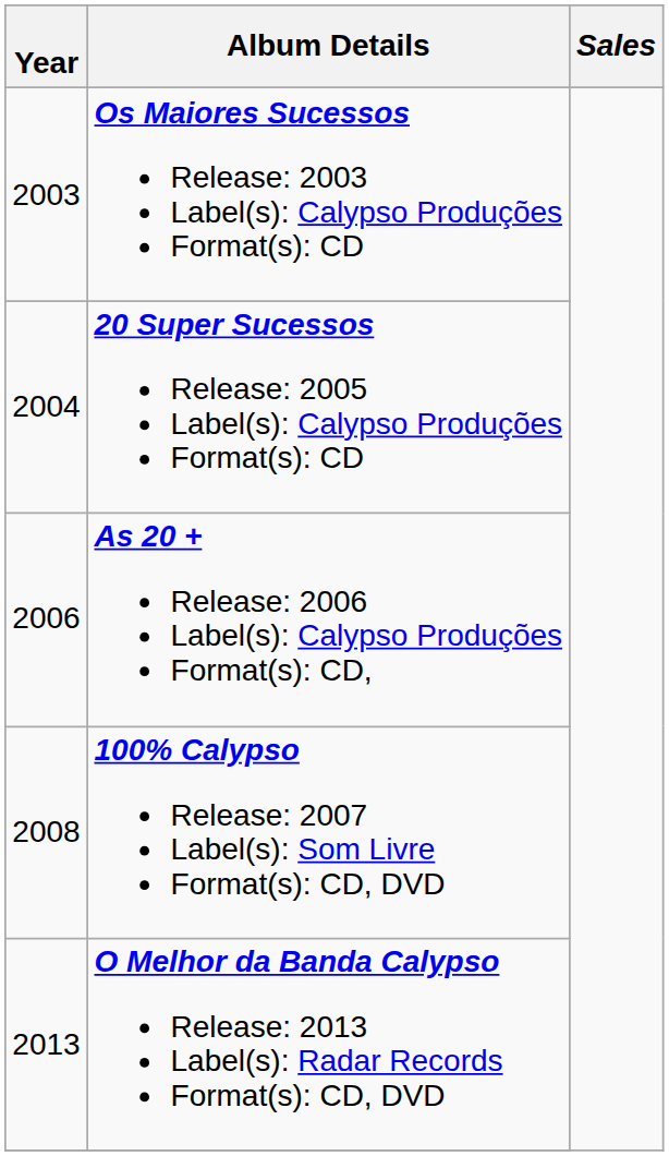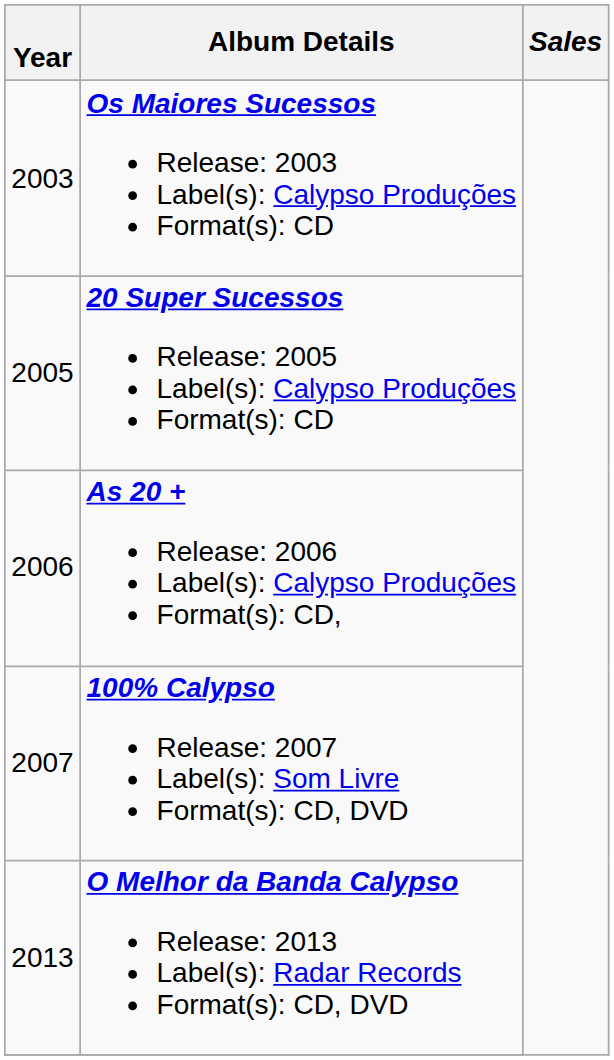row 3 | Year: 2004 -> 2005
row 5 | Year: 2008 -> 2007
